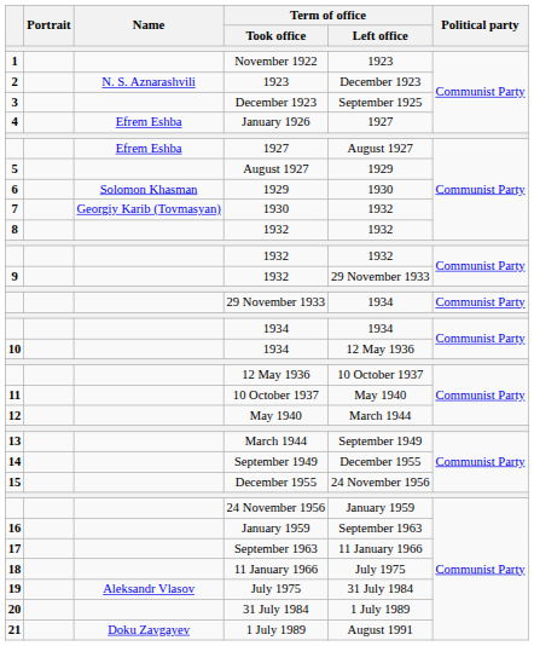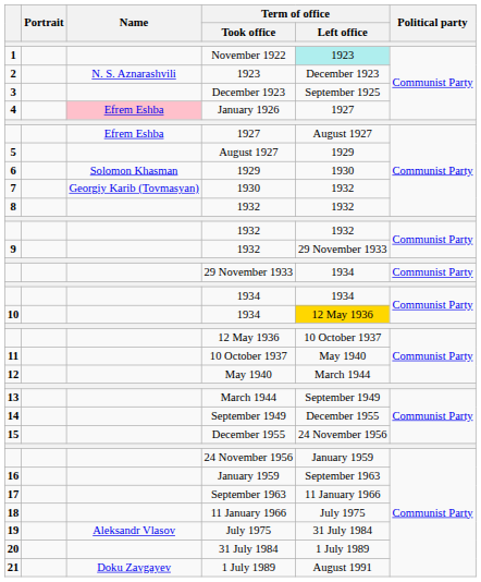November 1922 | Term of office / Left office: no background -> paleturquoise background
January 1926 | Name: no background -> pink background
10 / 1934 | Term of office / Left office: no background -> gold background
